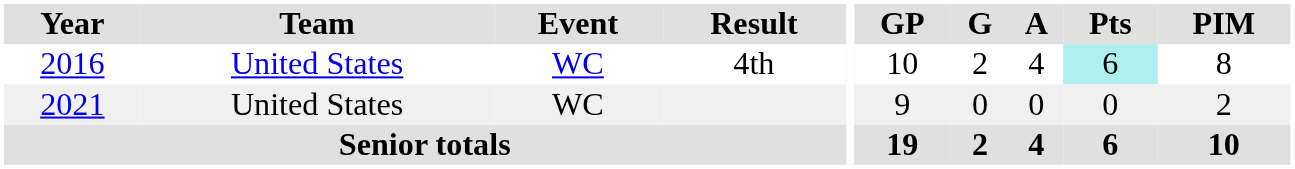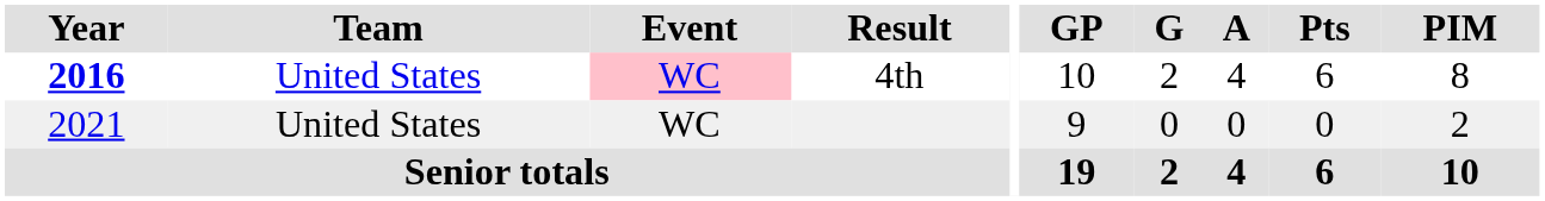4th | Year: normal -> bold
4th | Event: no background -> pink background
4th | Pts: paleturquoise background -> no background
